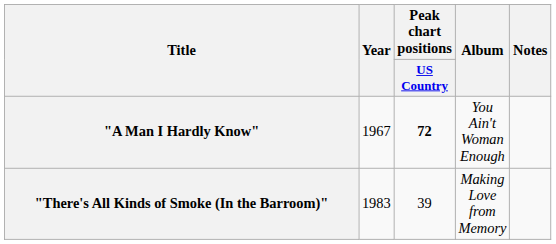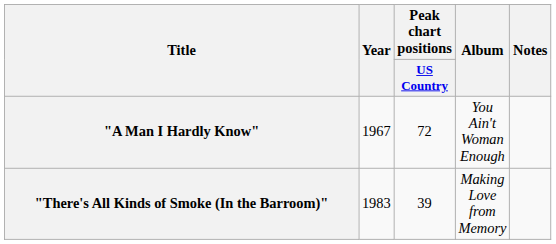"A Man I Hardly Know" | Peak chart positions / US Country: bold -> normal
